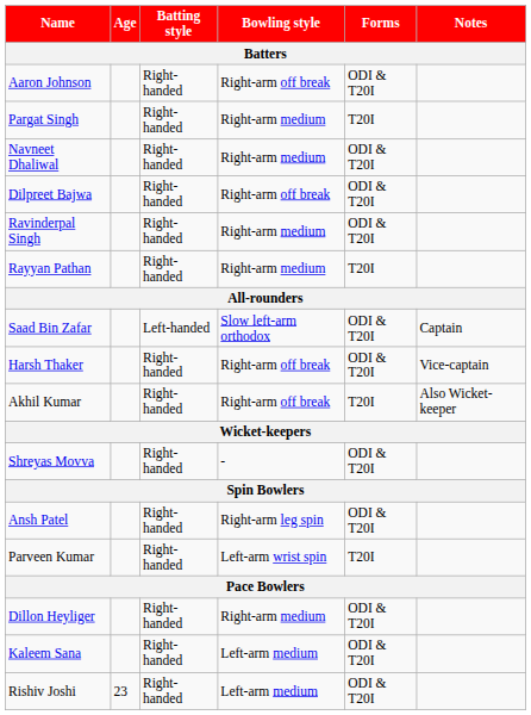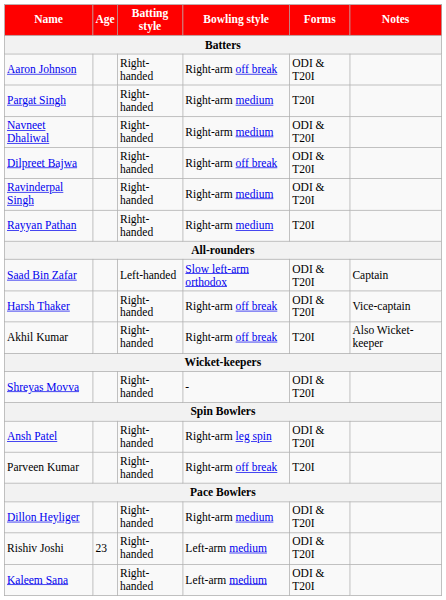Parveen Kumar | Bowling style: Left-arm wrist spin -> Right-arm off break
rows swapped: Kaleem Sana <-> Rishiv Joshi
